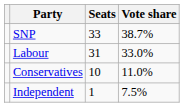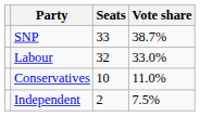Labour | Seats: 31 -> 32
Independent | Seats: 1 -> 2
